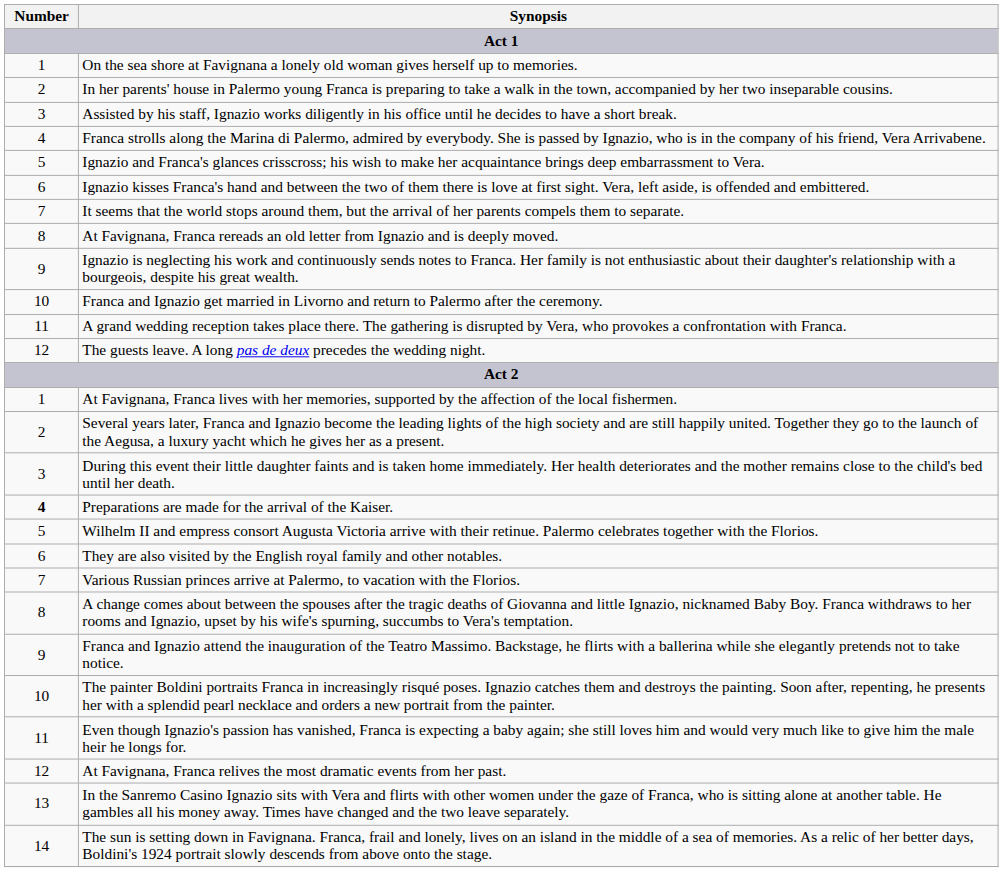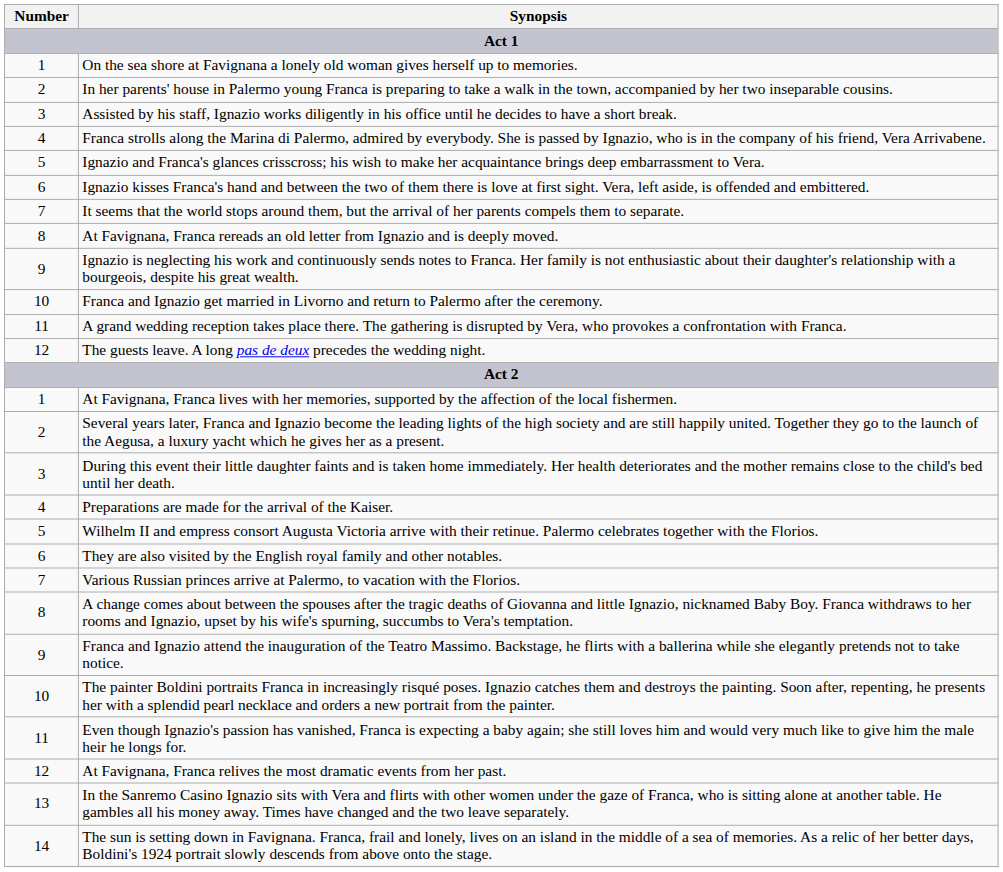Preparations are made for the arrival of the Kaiser. | Number: bold -> normal
